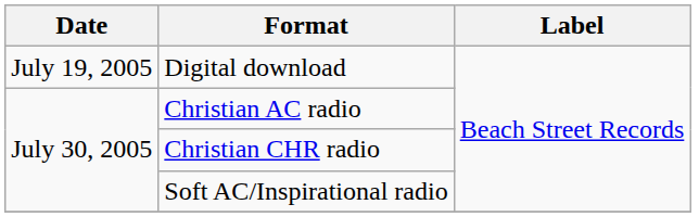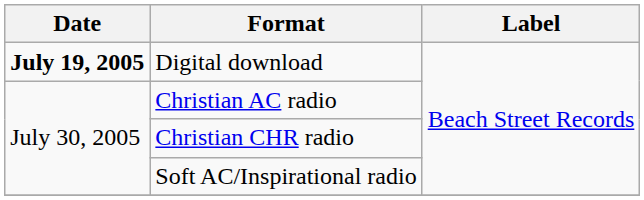Digital download | Date: normal -> bold
